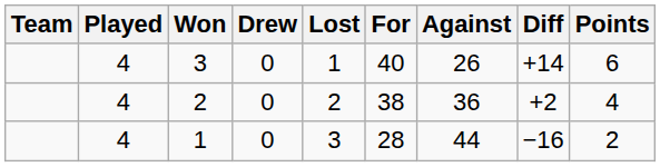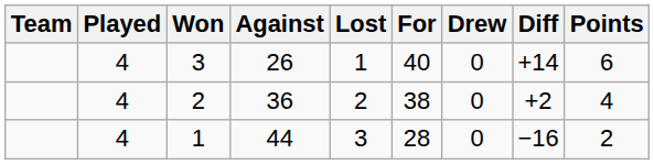columns swapped: Drew <-> Against
